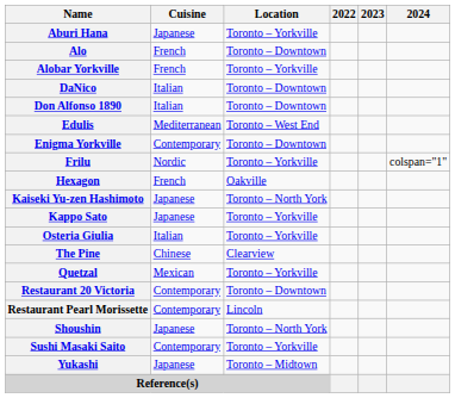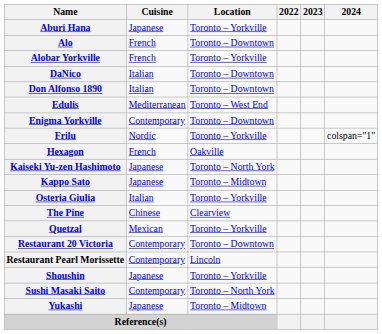Kappo Sato | Location: Toronto – Yorkville -> Toronto – Midtown
Shoushin | Location: Toronto – North York -> Toronto – Yorkville
Sushi Masaki Saito | Location: Toronto – Yorkville -> Toronto – North York
